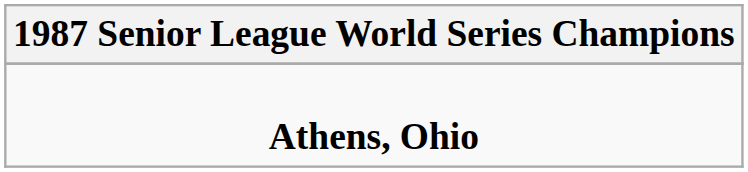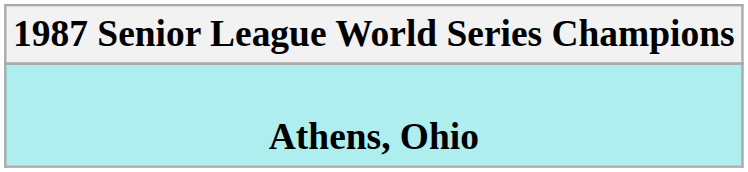row 2 | column 1: no background -> paleturquoise background
